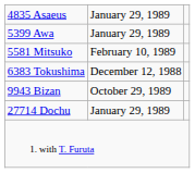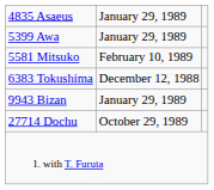9943 Bizan | column 2: October 29, 1989 -> January 29, 1989
27714 Dochu | column 2: January 29, 1989 -> October 29, 1989
